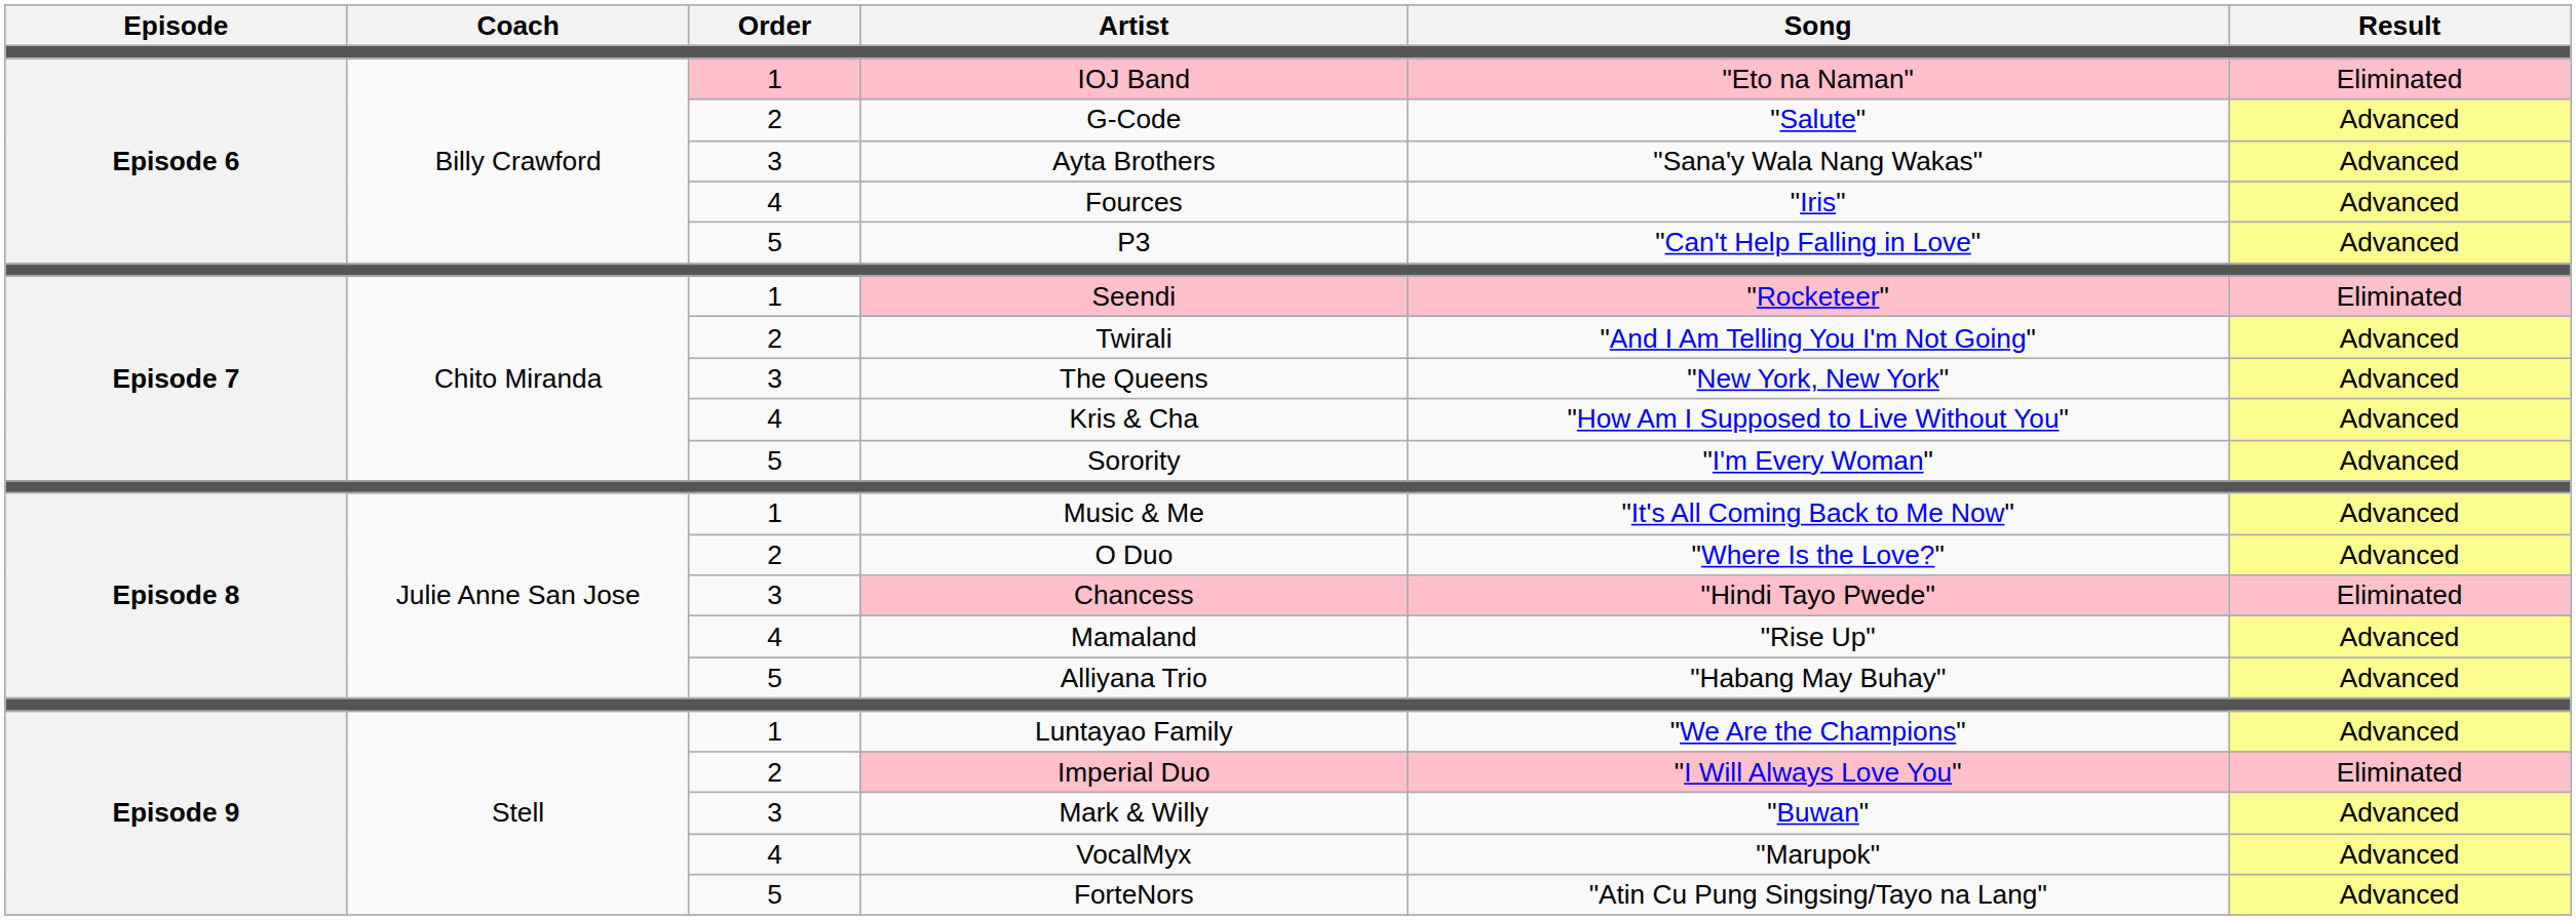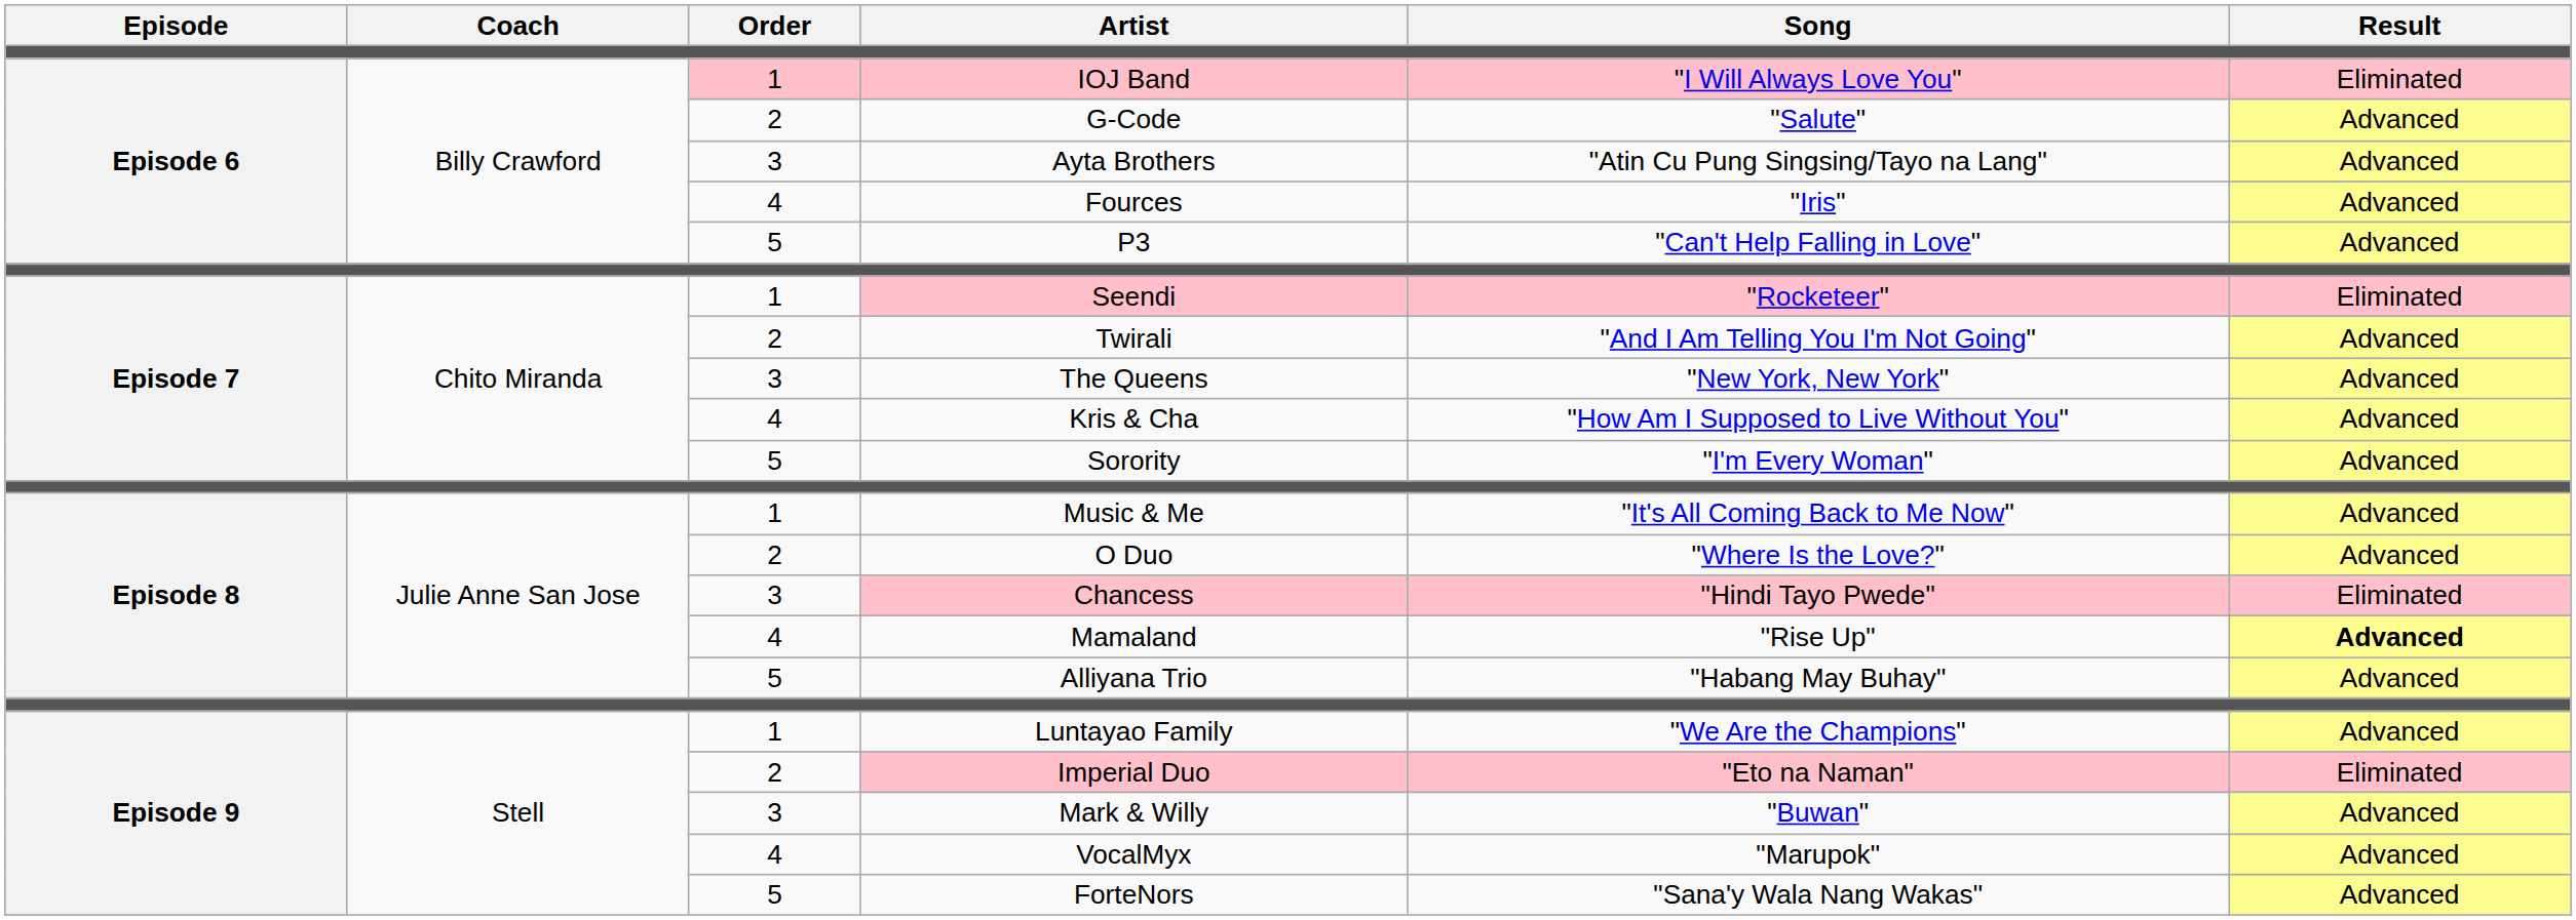IOJ Band | Song: "Eto na Naman" -> "I Will Always Love You"
Ayta Brothers | Song: "Sana'y Wala Nang Wakas" -> "Atin Cu Pung Singsing/Tayo na Lang"
Mamaland | Result: normal -> bold
Imperial Duo | Song: "I Will Always Love You" -> "Eto na Naman"
ForteNors | Song: "Atin Cu Pung Singsing/Tayo na Lang" -> "Sana'y Wala Nang Wakas"
